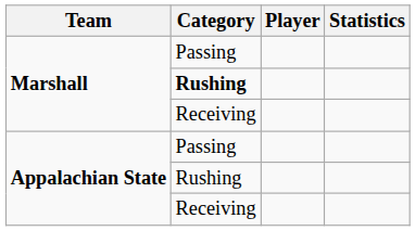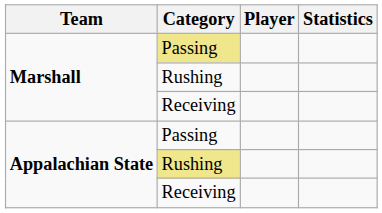Marshall / Passing | Category: no background -> khaki background
Marshall / Rushing | Category: bold -> normal
Appalachian State / Rushing | Category: no background -> khaki background
